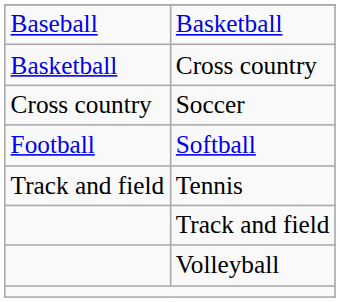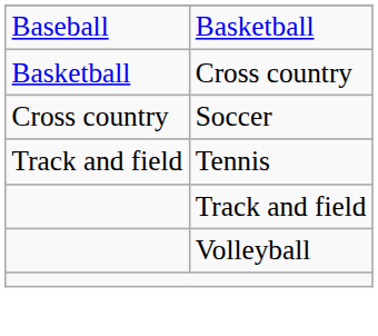- row: Football | Softball
